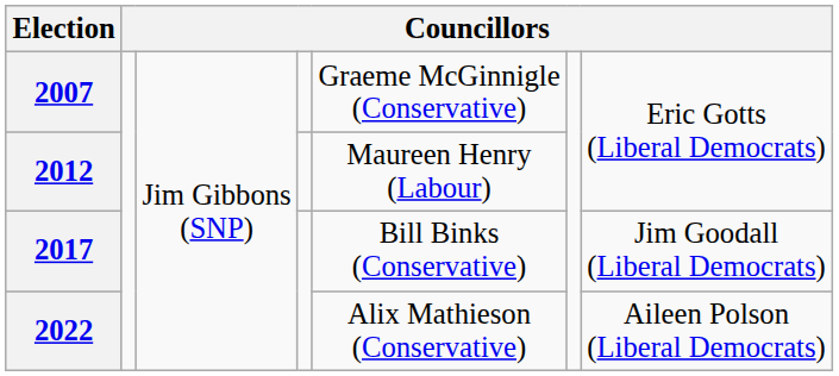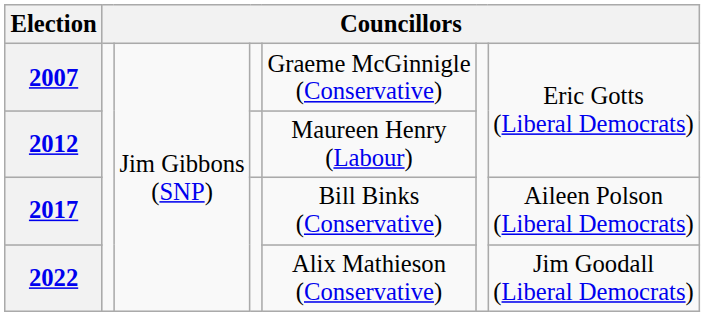2017 | column 7: Jim Goodall (Liberal Democrats) -> Aileen Polson (Liberal Democrats)
2022 | column 7: Aileen Polson (Liberal Democrats) -> Jim Goodall (Liberal Democrats)
